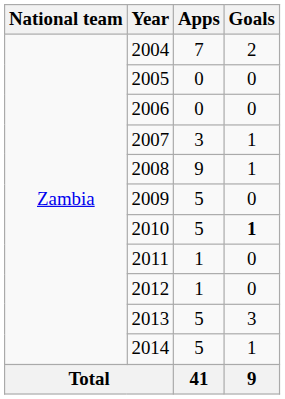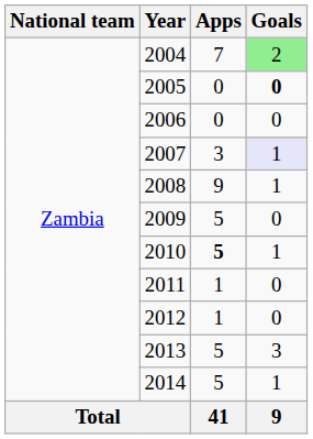2004 | Goals: no background -> lightgreen background
2005 | Goals: normal -> bold
2007 | Goals: no background -> lavender background
2010 | Apps: normal -> bold
2010 | Goals: bold -> normal
